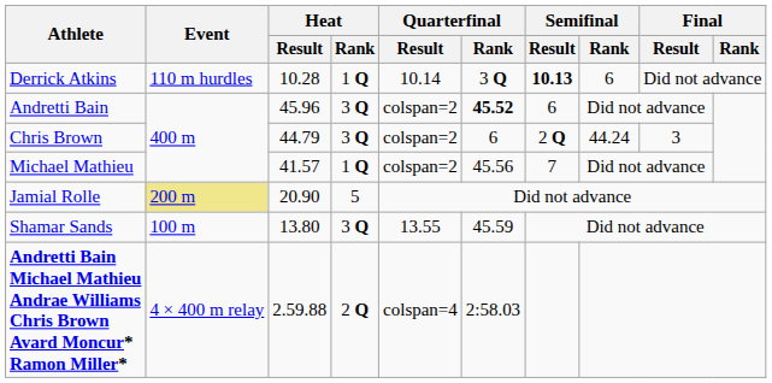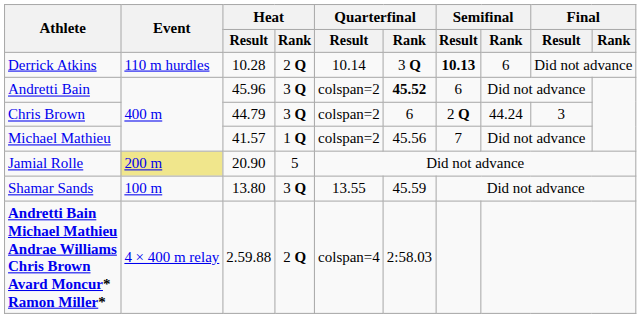Derrick Atkins | Heat / Rank: 1 Q -> 2 Q
